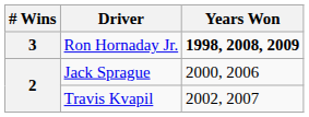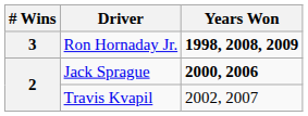Jack Sprague | Years Won: normal -> bold
